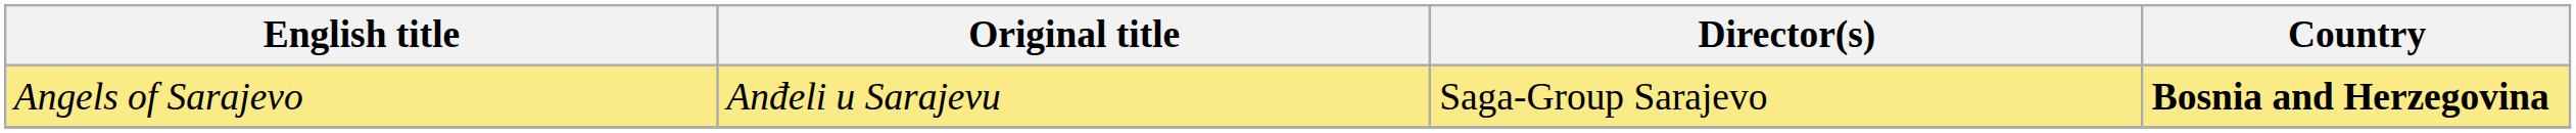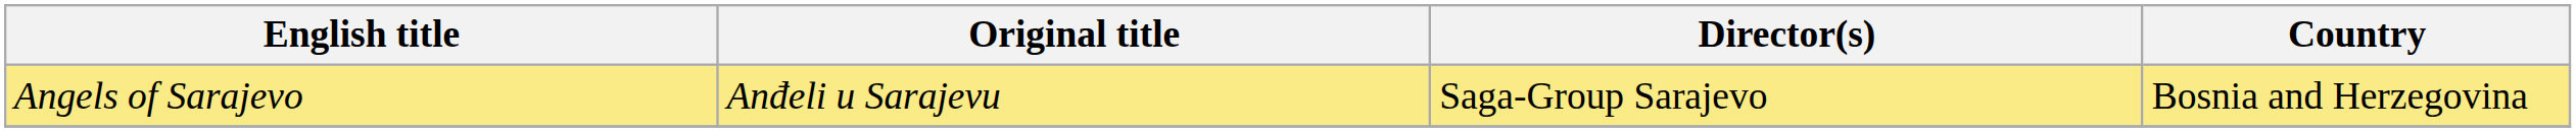Angels of Sarajevo | Country: bold -> normal
